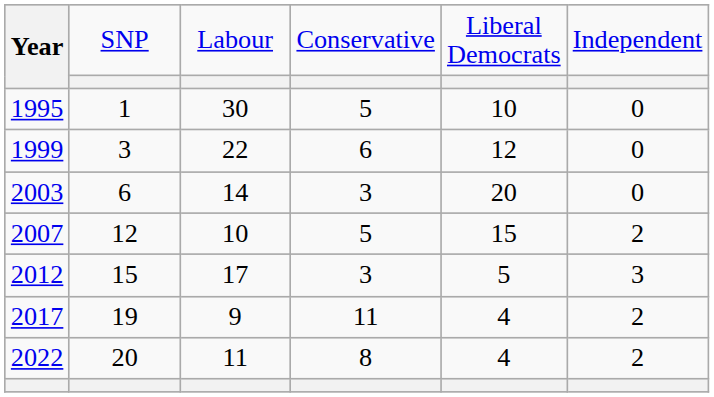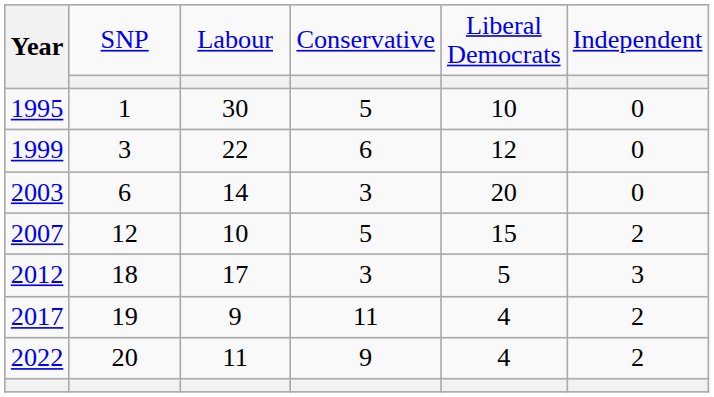2012 | column 2: 15 -> 18
2022 | column 4: 8 -> 9
